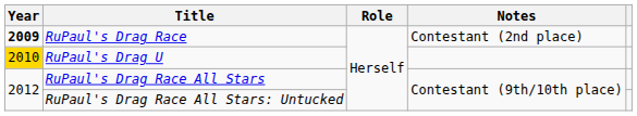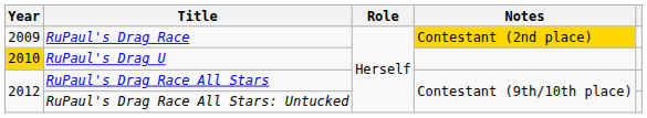RuPaul's Drag Race | Year: bold -> normal
RuPaul's Drag Race | Notes: no background -> gold background
